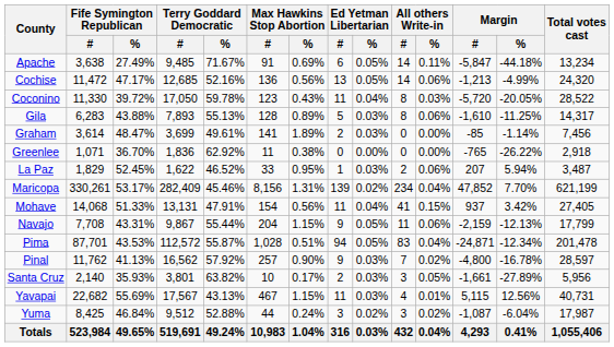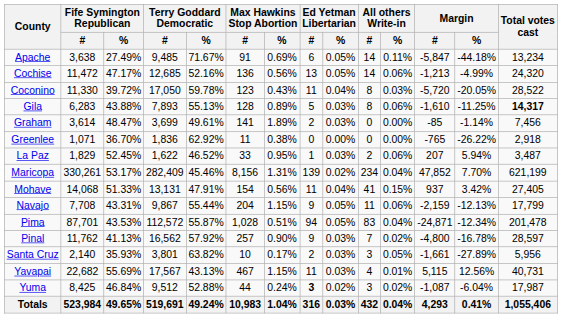Gila | Total votes cast: normal -> bold
Yuma | Ed Yetman Libertarian / #: normal -> bold
